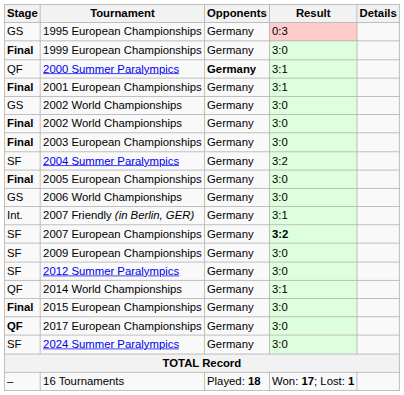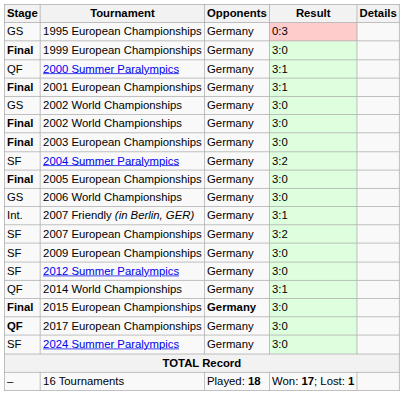2000 Summer Paralympics | Opponents: bold -> normal
2007 European Championships | Result: bold -> normal
2015 European Championships | Opponents: normal -> bold
